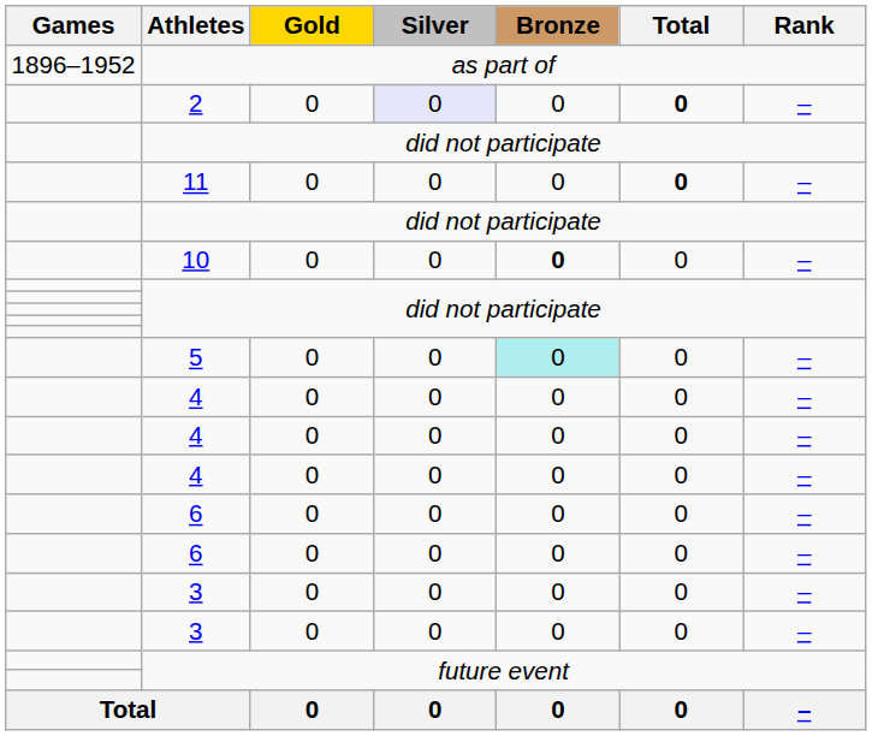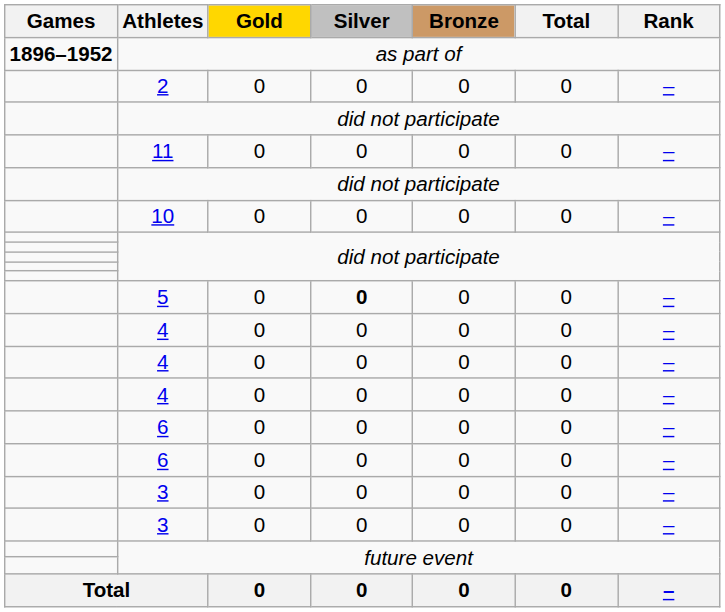as part of | Games: normal -> bold
2 | Silver: lavender background -> no background
2 | Total: bold -> normal
11 | Total: bold -> normal
10 | Bronze: bold -> normal
5 | Silver: normal -> bold
5 | Bronze: paleturquoise background -> no background
